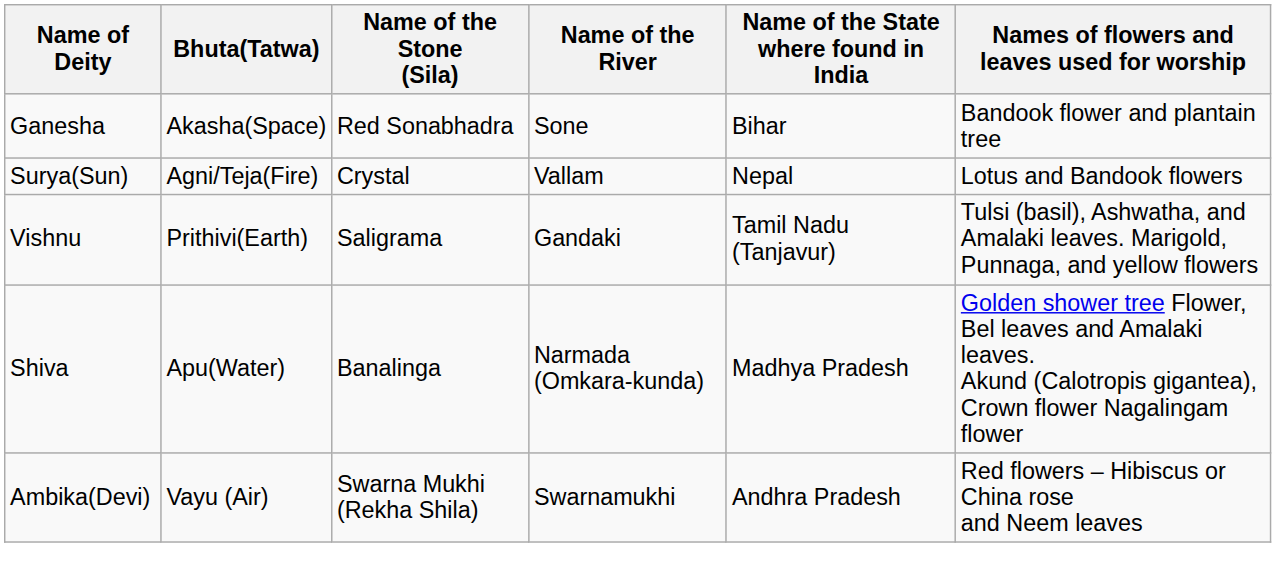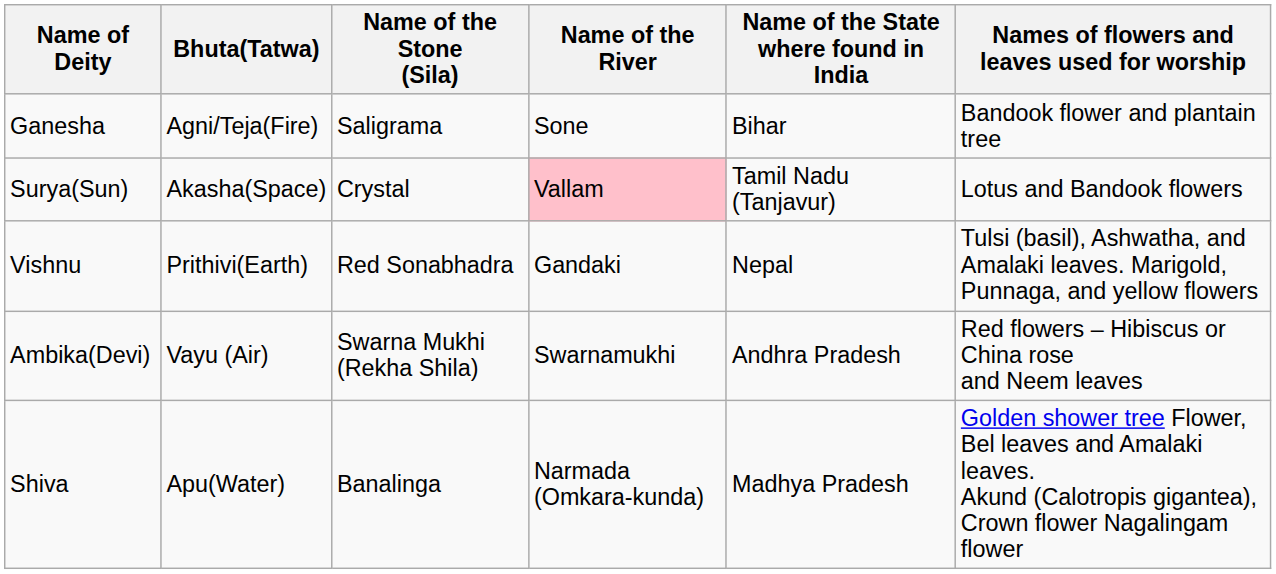Ganesha | Bhuta(Tatwa): Akasha(Space) -> Agni/Teja(Fire)
Ganesha | Name of the Stone (Sila): Red Sonabhadra -> Saligrama
Surya(Sun) | Bhuta(Tatwa): Agni/Teja(Fire) -> Akasha(Space)
Surya(Sun) | Name of the River: no background -> pink background
Surya(Sun) | Name of the State where found in India: Nepal -> Tamil Nadu (Tanjavur)
Vishnu | Name of the Stone (Sila): Saligrama -> Red Sonabhadra
Vishnu | Name of the State where found in India: Tamil Nadu (Tanjavur) -> Nepal
rows swapped: Shiva <-> Ambika(Devi)
